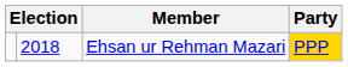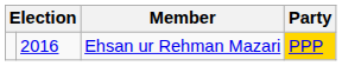Ehsan ur Rehman Mazari | column 2: 2018 -> 2016
